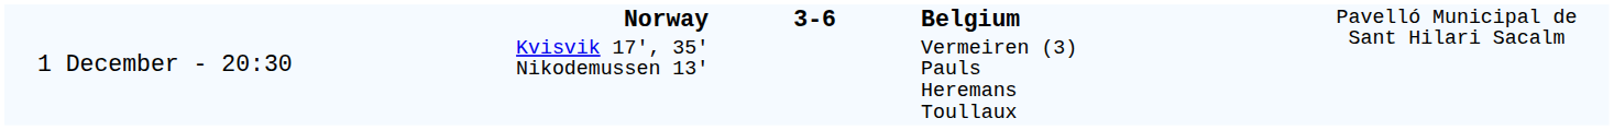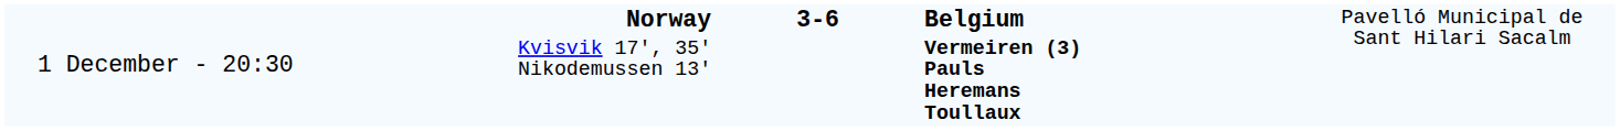Kvisvik 17', 35' Nikodemussen 13' | column 4: normal -> bold
